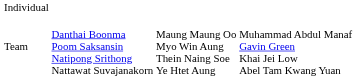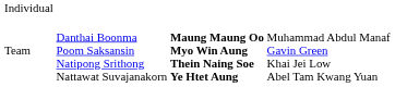Team | column 3: normal -> bold
